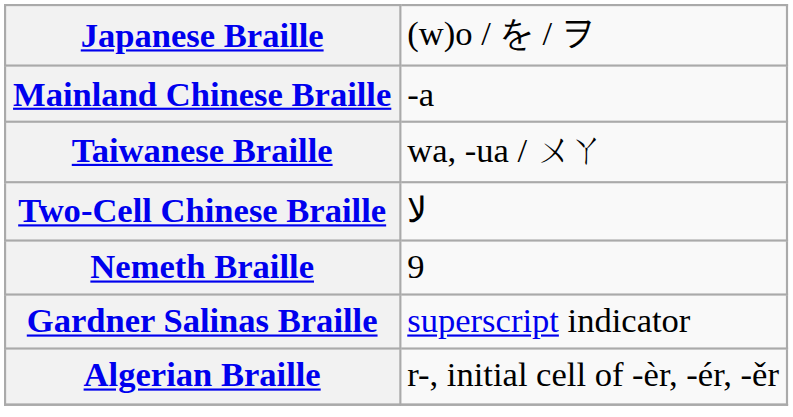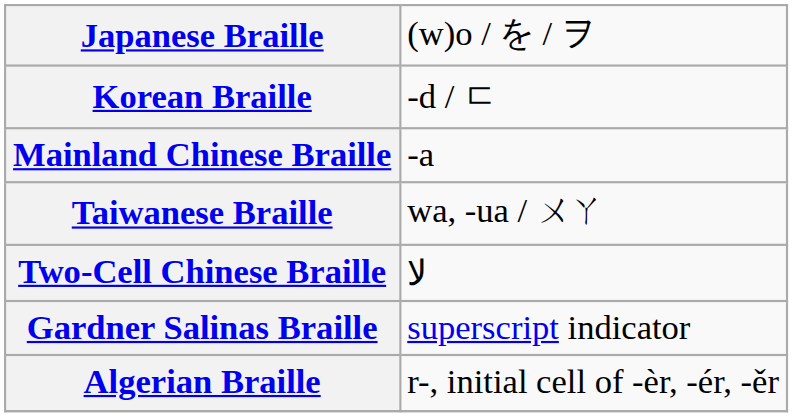+ row: Korean Braille | -d / ㄷ
- row: Nemeth Braille | 9
